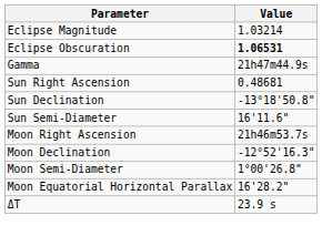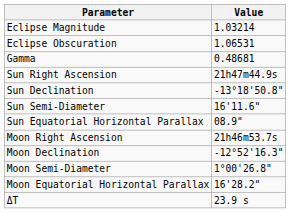Eclipse Obscuration | Value: bold -> normal
Gamma | Value: 21h47m44.9s -> 0.48681
Sun Right Ascension | Value: 0.48681 -> 21h47m44.9s
+ row: Sun Equatorial Horizontal Parallax | 08.9"
